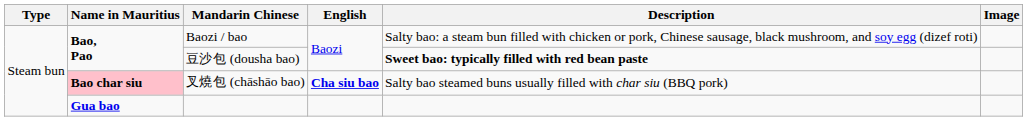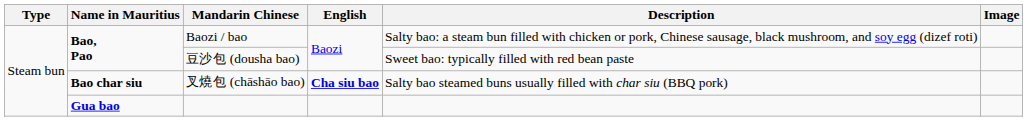豆沙包 (dousha bao) | Description: bold -> normal
叉燒包 (chāshāo bao) | Name in Mauritius: pink background -> no background
